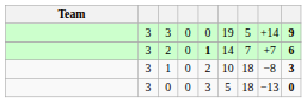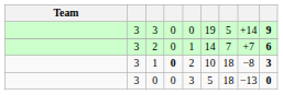row 3 | column 5: bold -> normal
row 4 | column 4: normal -> bold
